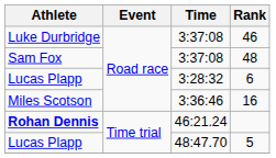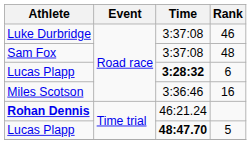6 | Time: normal -> bold
5 | Time: normal -> bold
